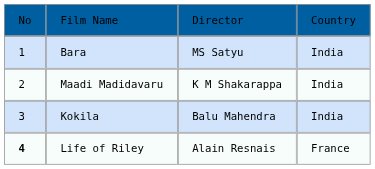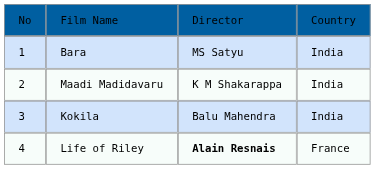Life of Riley | column 1: bold -> normal
Life of Riley | column 3: normal -> bold
